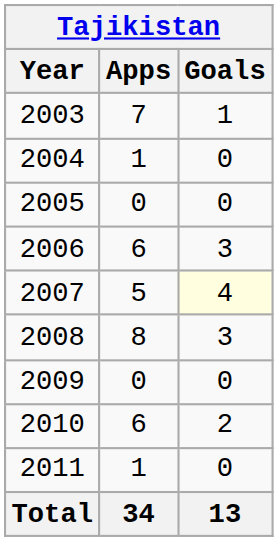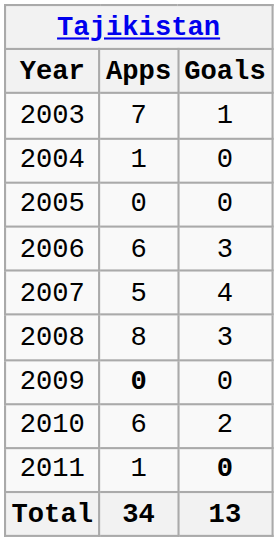2007 | Goals: lightyellow background -> no background
2009 | Apps: normal -> bold
2011 | Goals: normal -> bold
